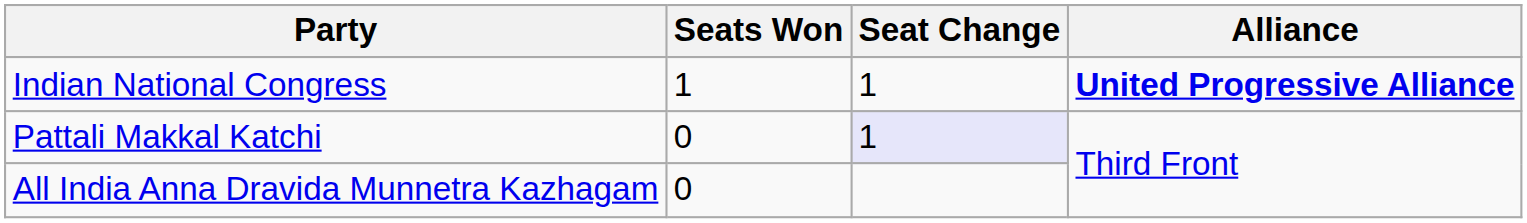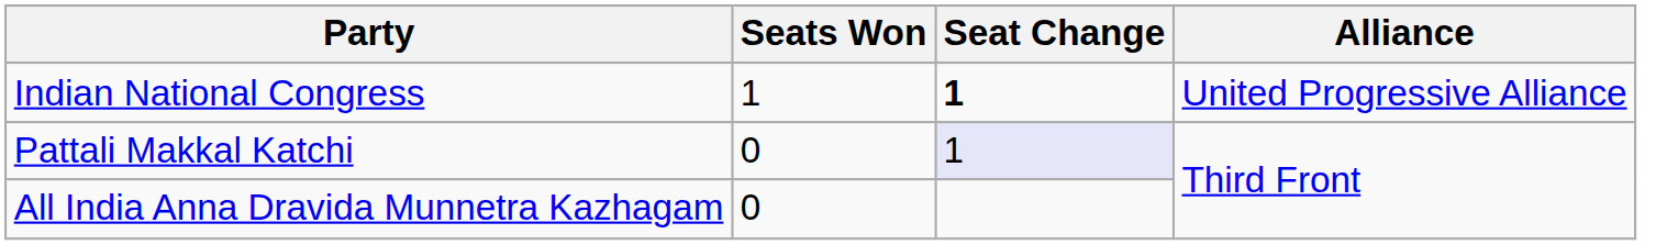Indian National Congress | Seat Change: normal -> bold
Indian National Congress | Alliance: bold -> normal
